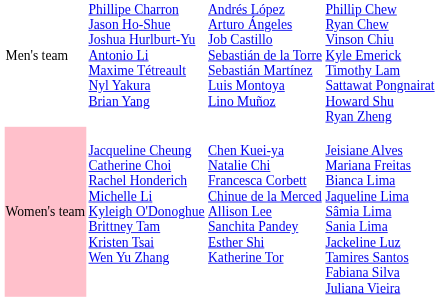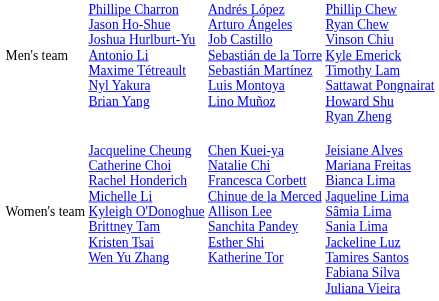Women's team | column 1: pink background -> no background
